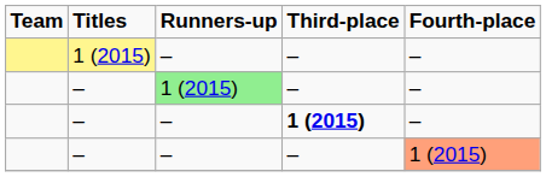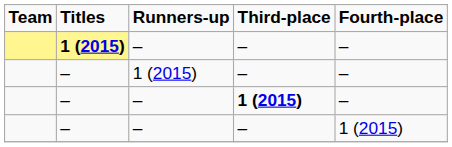row 2 | Titles: normal -> bold
row 3 | Runners-up: lightgreen background -> no background
row 5 | Fourth-place: lightsalmon background -> no background
